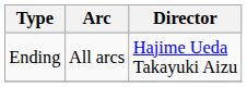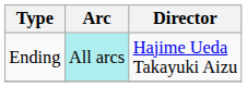row 2 | Arc: no background -> paleturquoise background
